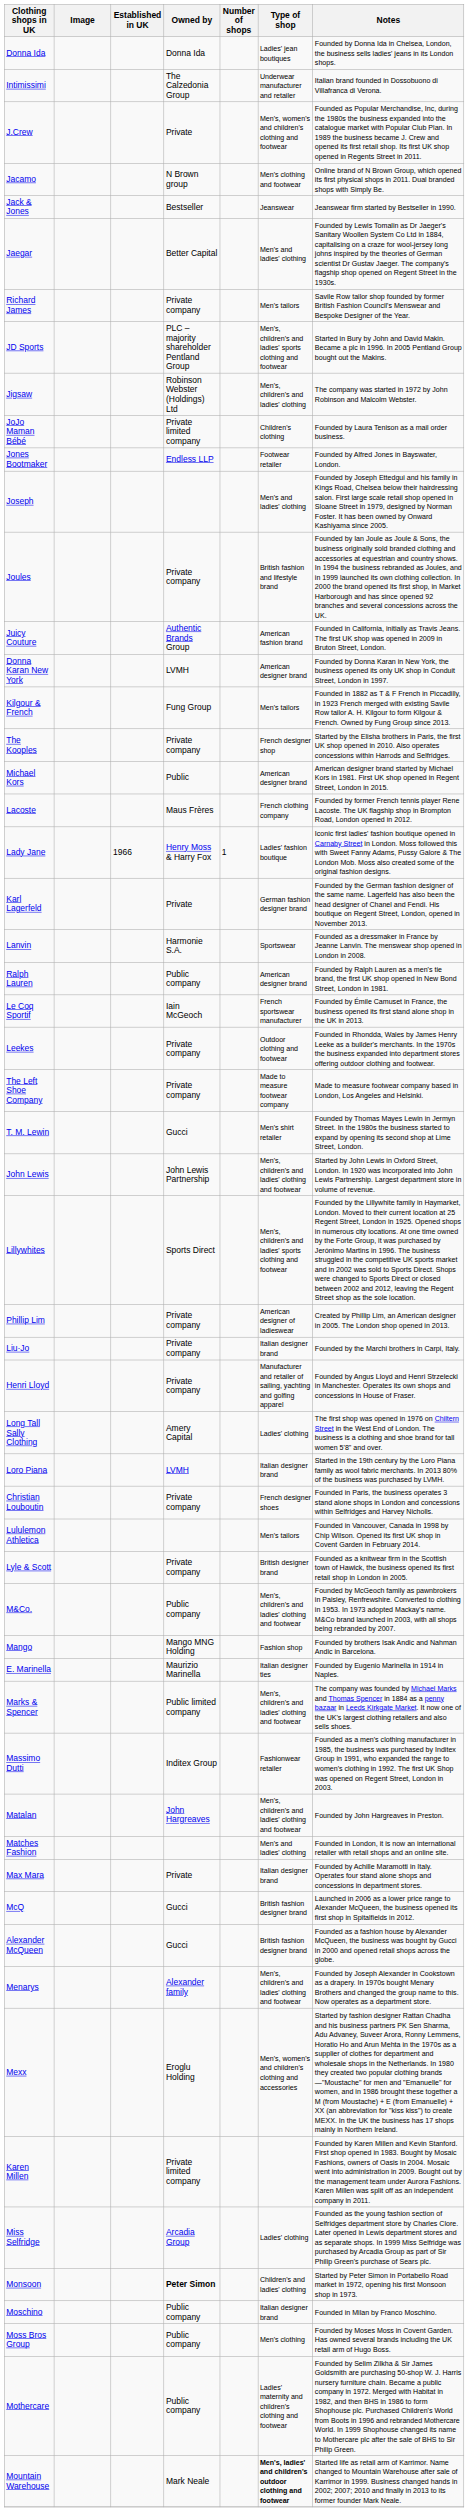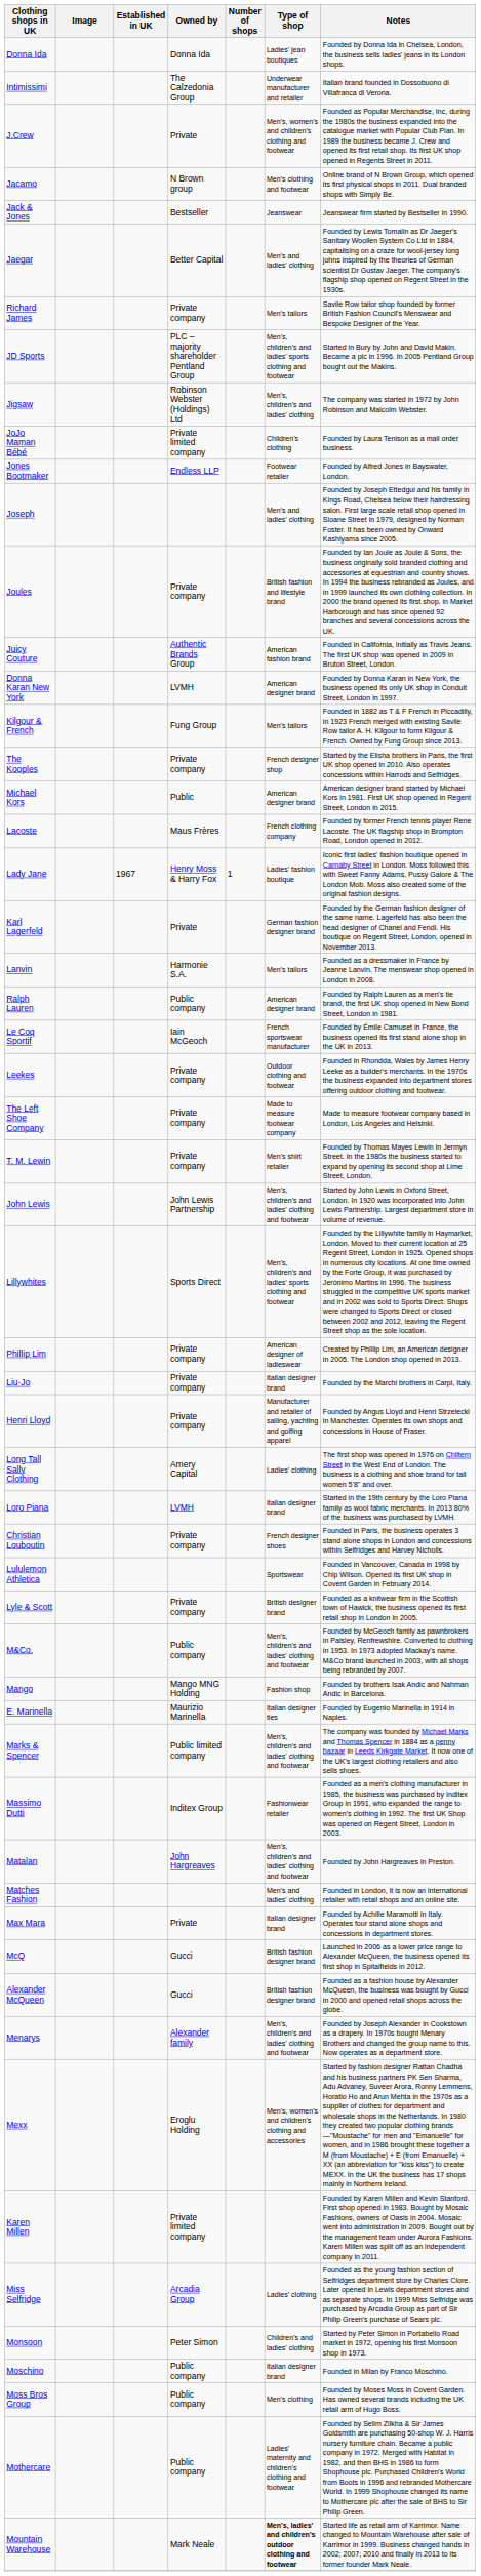Lady Jane | Established in UK: 1966 -> 1967
Lanvin | Type of shop: Sportswear -> Men's tailors
T. M. Lewin | Owned by: Gucci -> Private company
Lululemon Athletica | Type of shop: Men's tailors -> Sportswear
Monsoon | Owned by: bold -> normal
